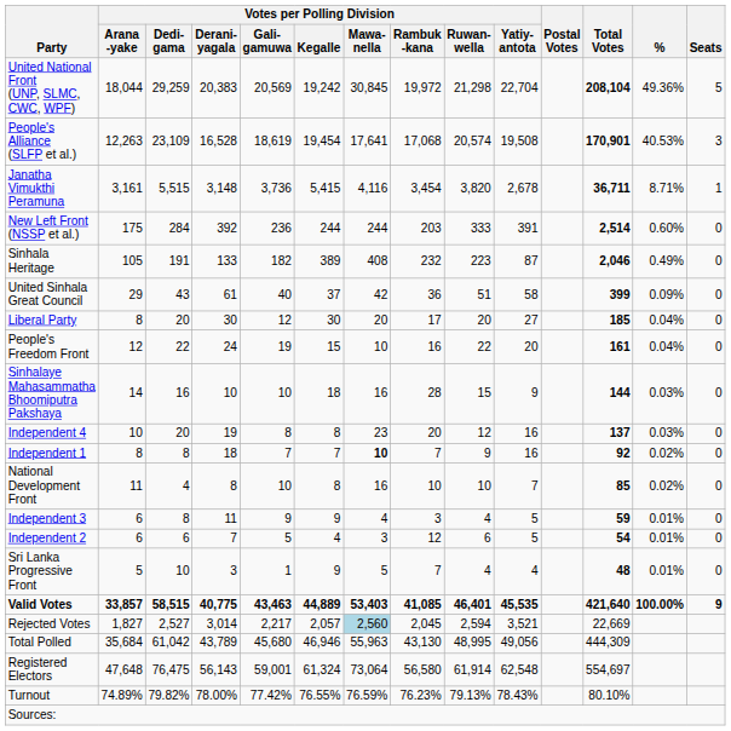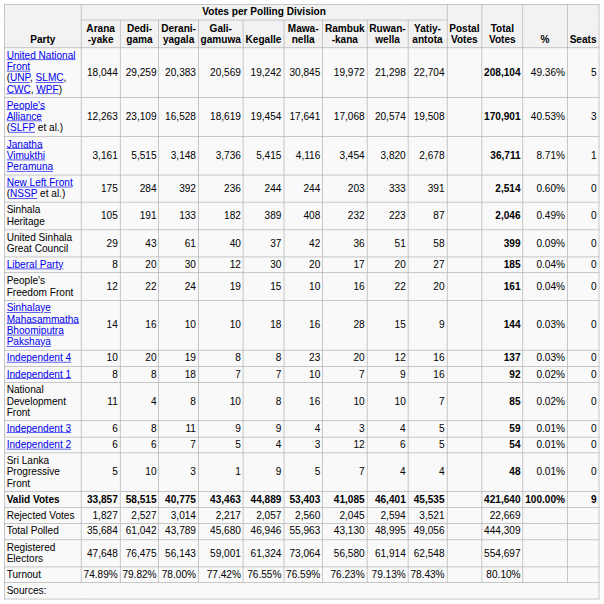Independent 1 | Votes per Polling Division / Mawa- nella: bold -> normal
Rejected Votes | Votes per Polling Division / Mawa- nella: lightblue background -> no background
